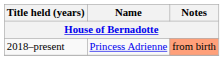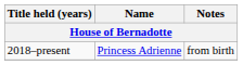2018–present | Notes: lightsalmon background -> no background
